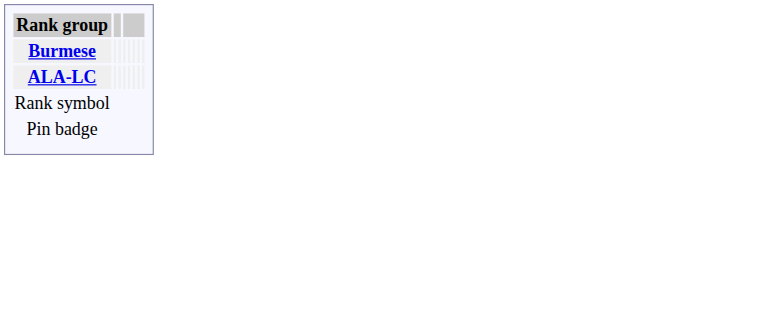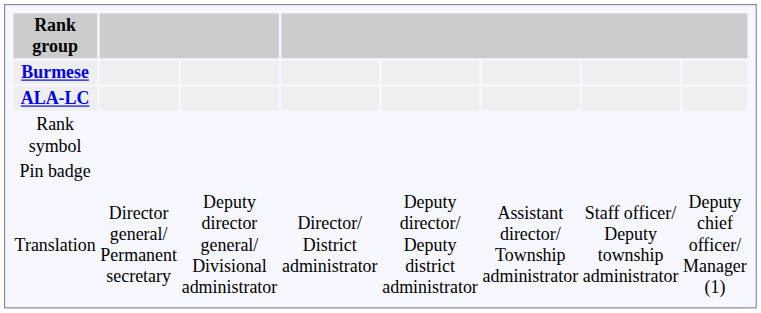+ row: Translation | Director general/ Permanent secretary | Deputy director general/ Divisional administrator | Director/ District administrator | Deputy director/ Deputy district administrator | Assistant director/ Township administrator | Staff officer/ Deputy township administrator | Deputy chief officer/ Manager (1)
